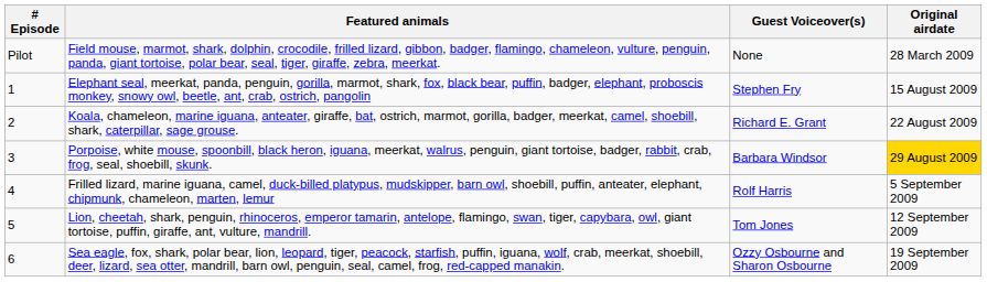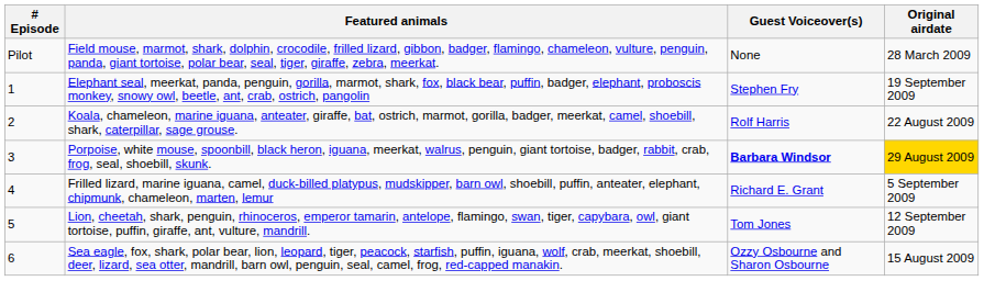row 3 | Original airdate: 15 August 2009 -> 19 September 2009
row 4 | Guest Voiceover(s): Richard E. Grant -> Rolf Harris
row 5 | Guest Voiceover(s): normal -> bold
row 6 | Guest Voiceover(s): Rolf Harris -> Richard E. Grant
row 8 | Original airdate: 19 September 2009 -> 15 August 2009
